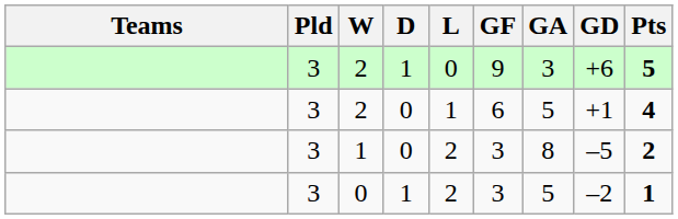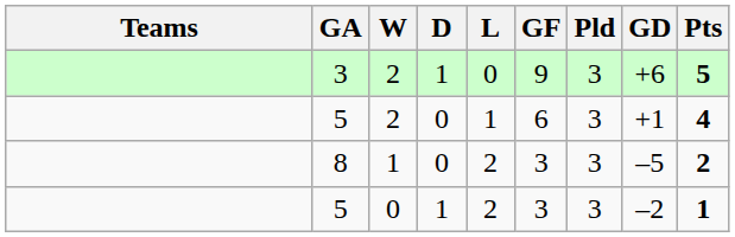columns swapped: Pld <-> GA
